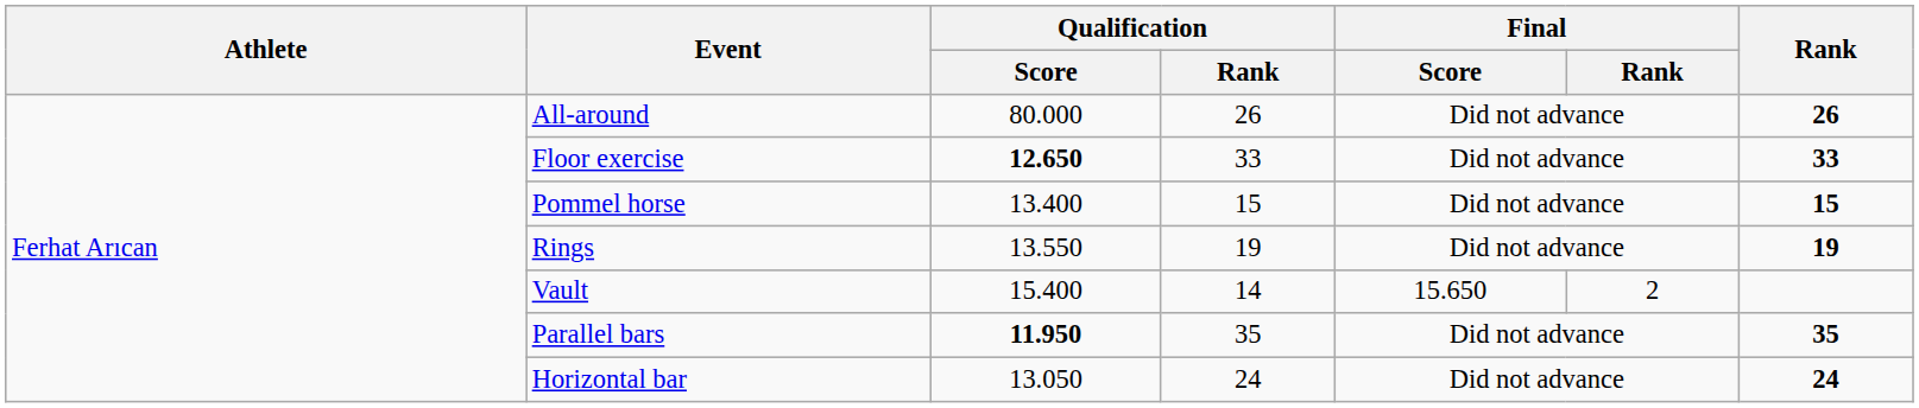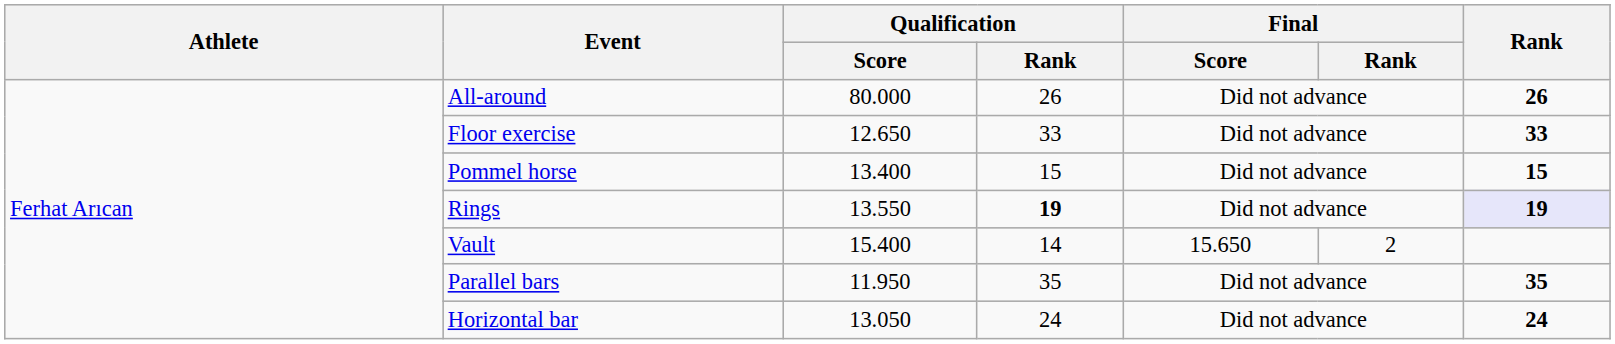Floor exercise | Qualification / Score: bold -> normal
Rings | Qualification / Rank: normal -> bold
Rings | Rank: no background -> lavender background
Parallel bars | Qualification / Score: bold -> normal
